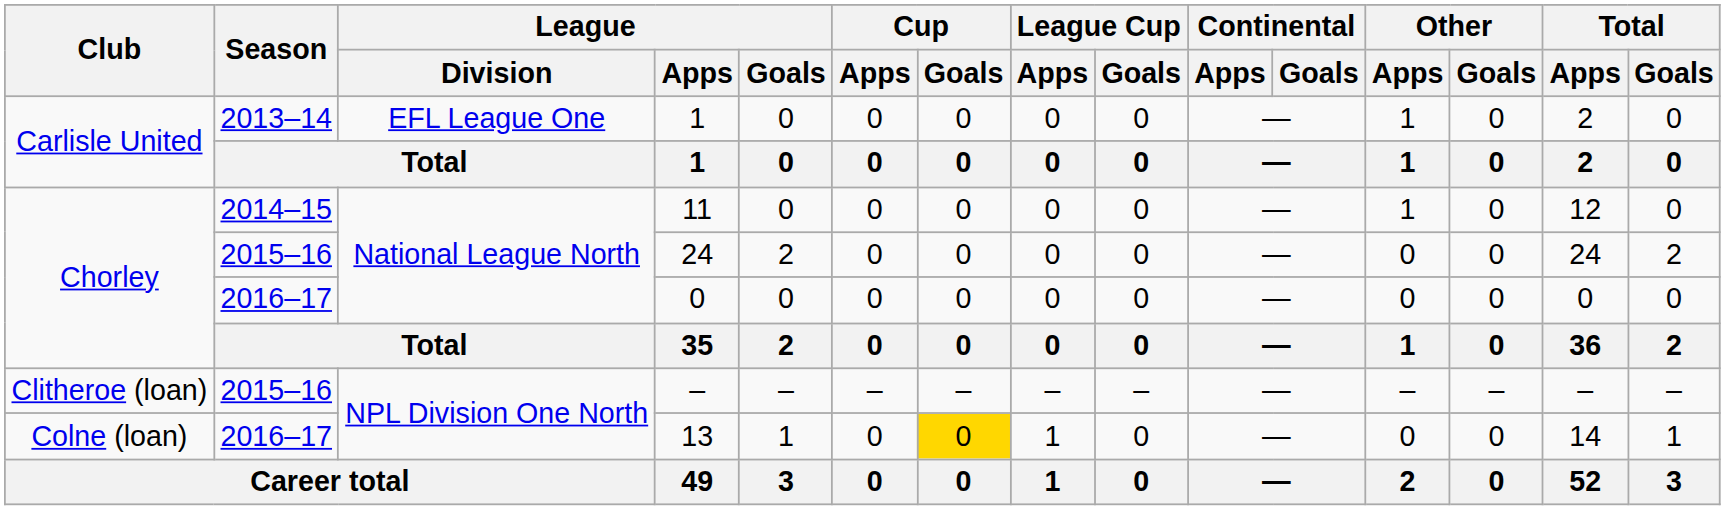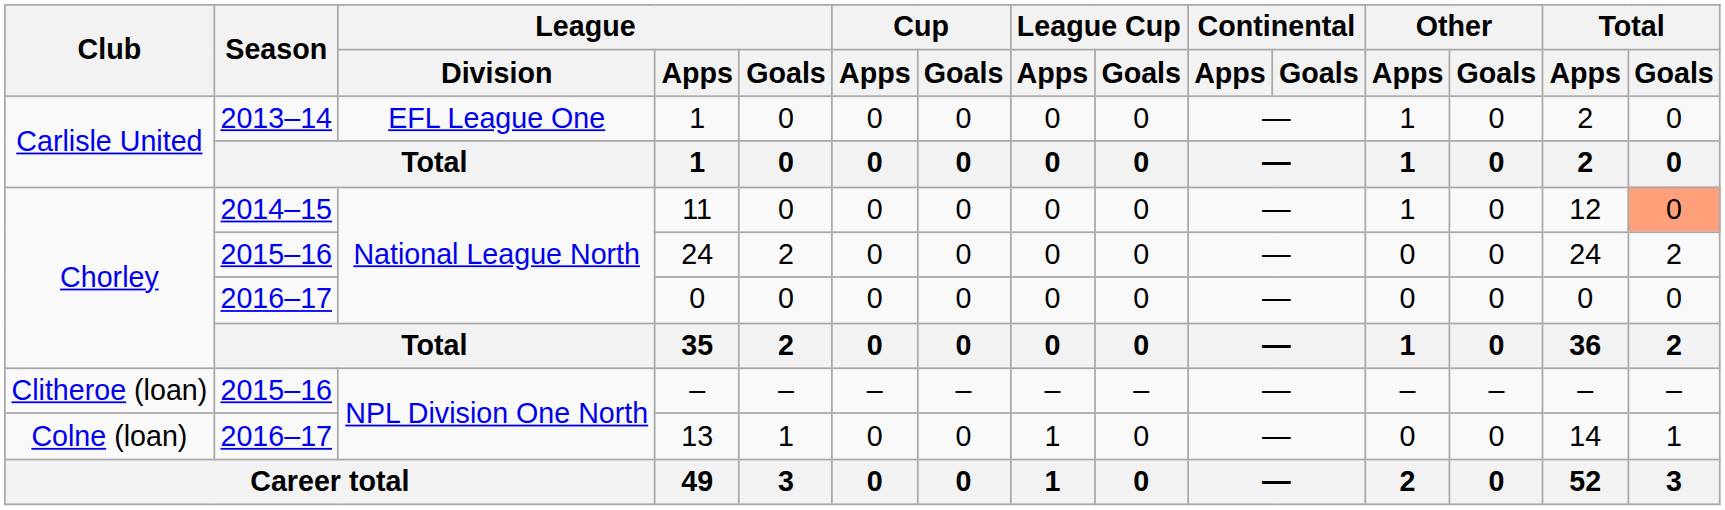11 | Total / Goals: no background -> lightsalmon background
13 | Cup / Goals: gold background -> no background
